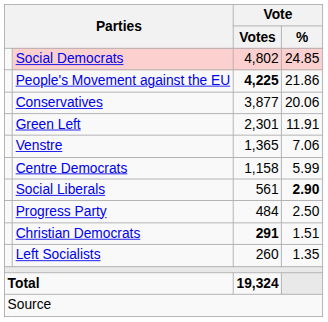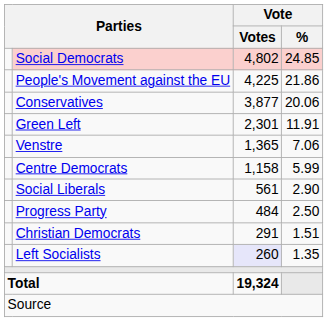People's Movement against the EU | Vote / Votes: bold -> normal
Social Liberals | Vote / %: bold -> normal
Christian Democrats | Vote / Votes: bold -> normal
Left Socialists | Vote / Votes: no background -> lavender background
